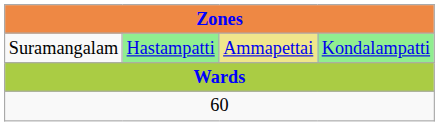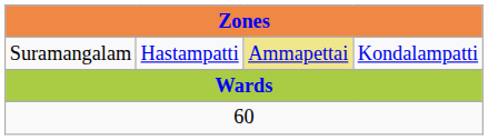Suramangalam | column 2: lightgreen background -> no background
Suramangalam | column 4: lightgreen background -> no background
